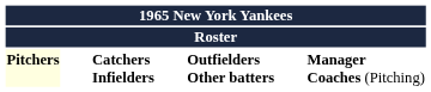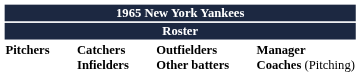Pitchers | column 1: lightyellow background -> no background
